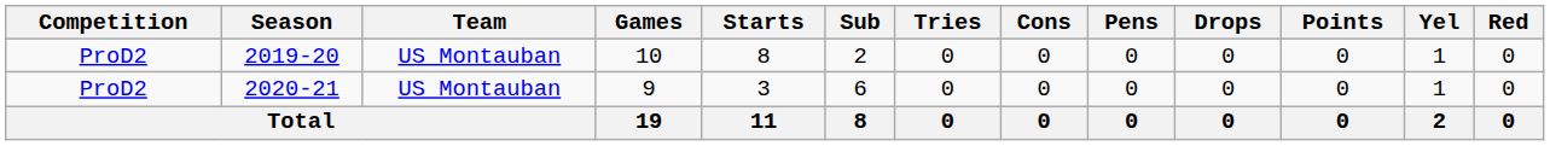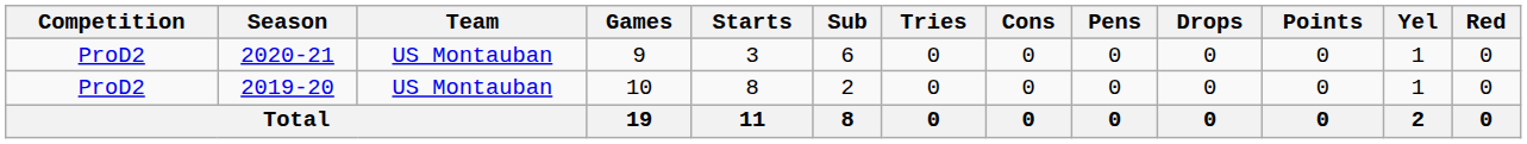rows swapped: 2019-20 <-> 2020-21
